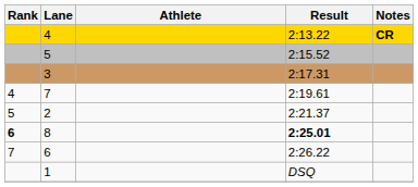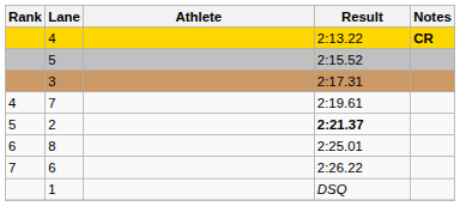2 | Result: normal -> bold
8 | Rank: bold -> normal
8 | Result: bold -> normal
